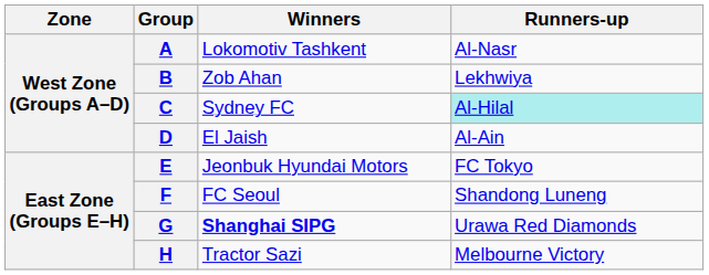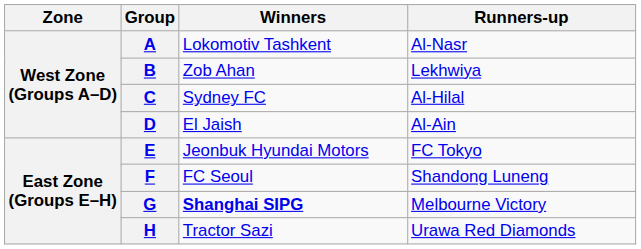C | Runners-up: paleturquoise background -> no background
G | Runners-up: Urawa Red Diamonds -> Melbourne Victory
H | Runners-up: Melbourne Victory -> Urawa Red Diamonds
